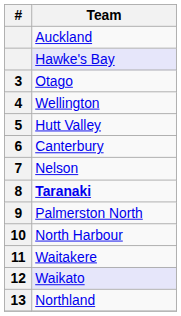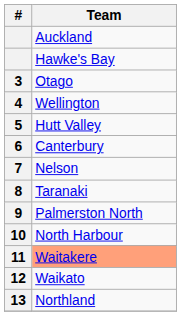Hawke's Bay | Team: lavender background -> no background
Taranaki | Team: bold -> normal
Waitakere | Team: no background -> lightsalmon background
Waikato | Team: lavender background -> no background
